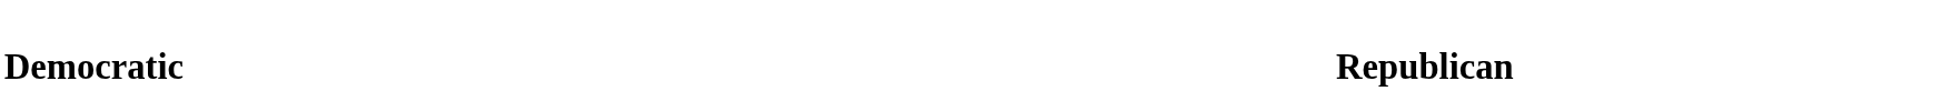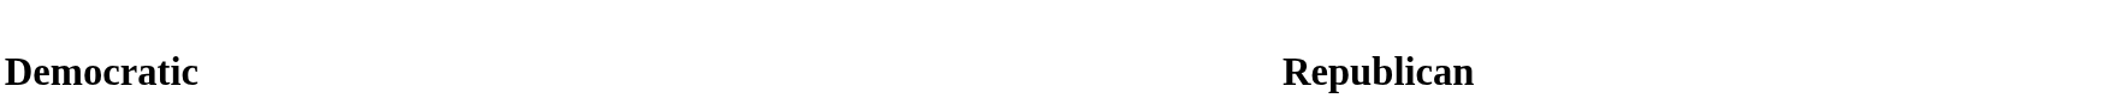columns swapped: 9 <-> 196
